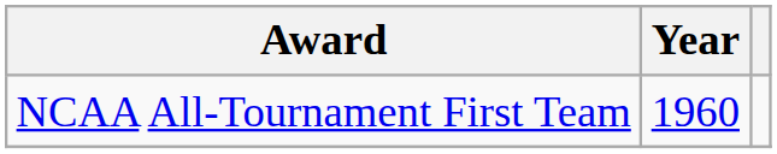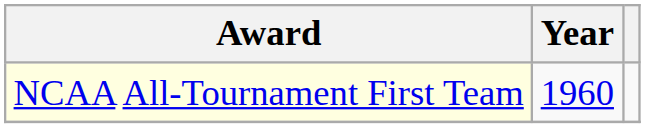row 2 | Award: no background -> lightyellow background
